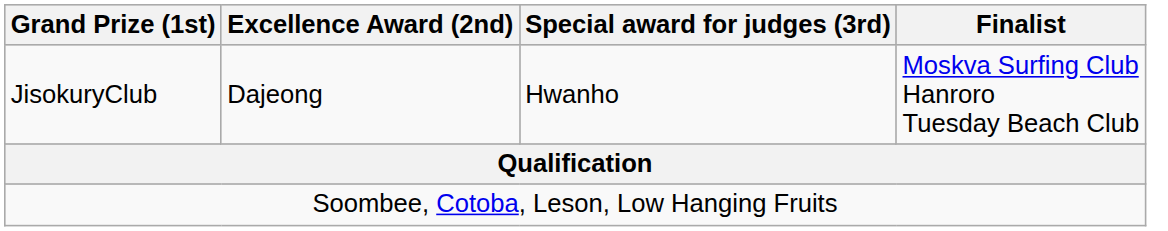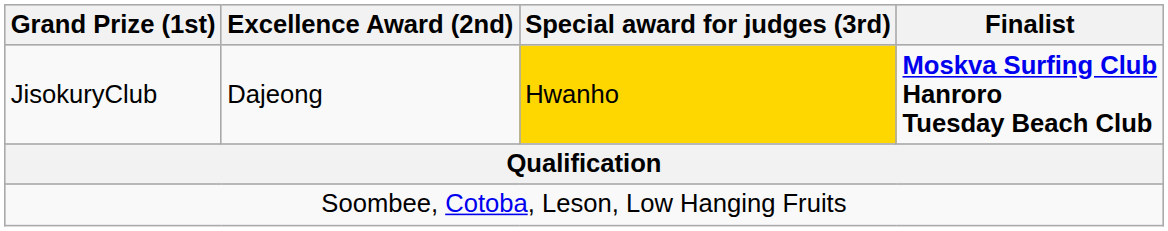JisokuryClub | Special award for judges (3rd): no background -> gold background
JisokuryClub | Finalist: normal -> bold
